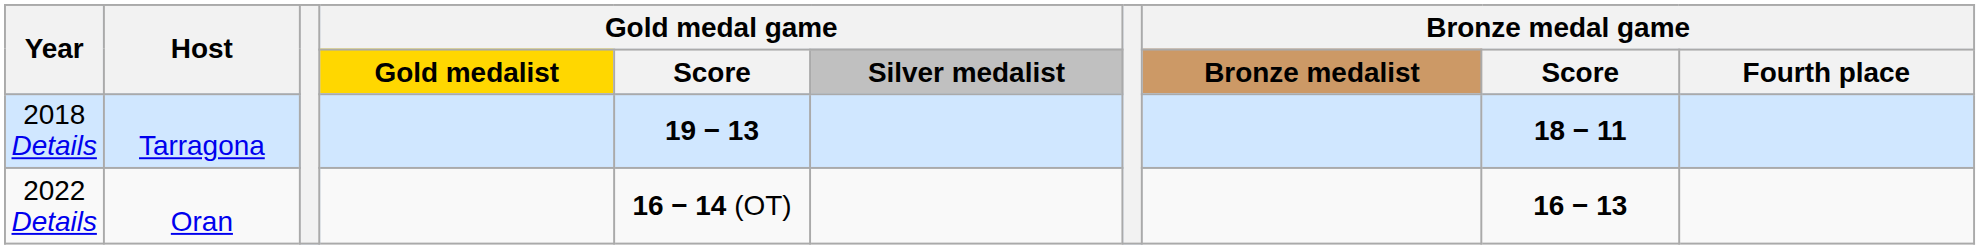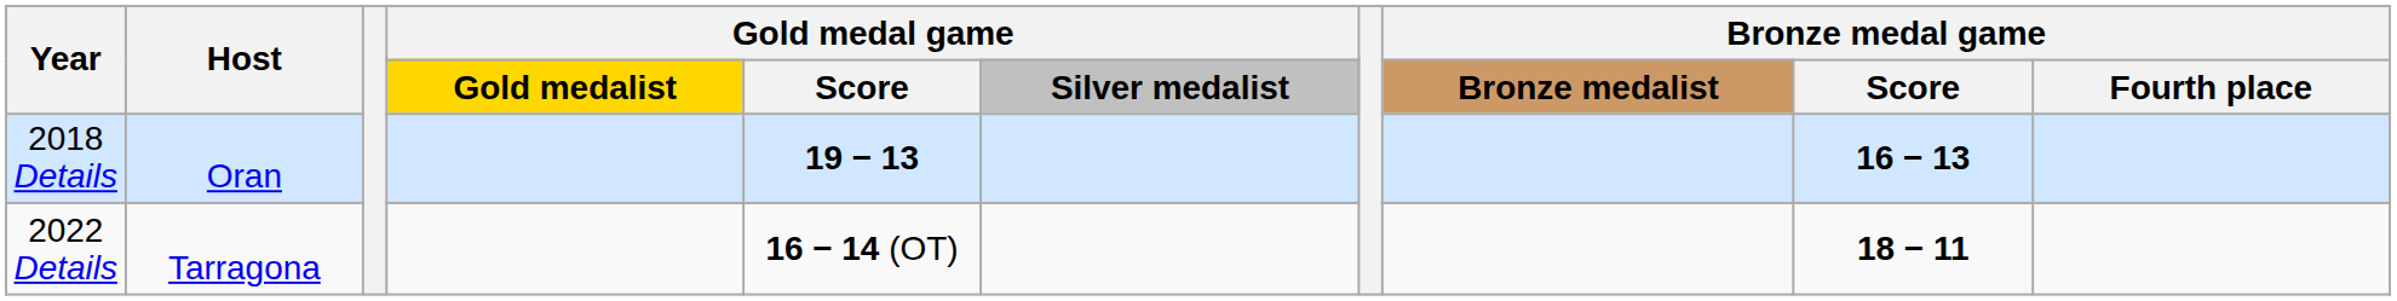2018 Details | Host: Tarragona -> Oran
2018 Details | Bronze medal game / Score: 18 − 11 -> 16 − 13
2022 Details | Host: Oran -> Tarragona
2022 Details | Bronze medal game / Score: 16 − 13 -> 18 − 11
